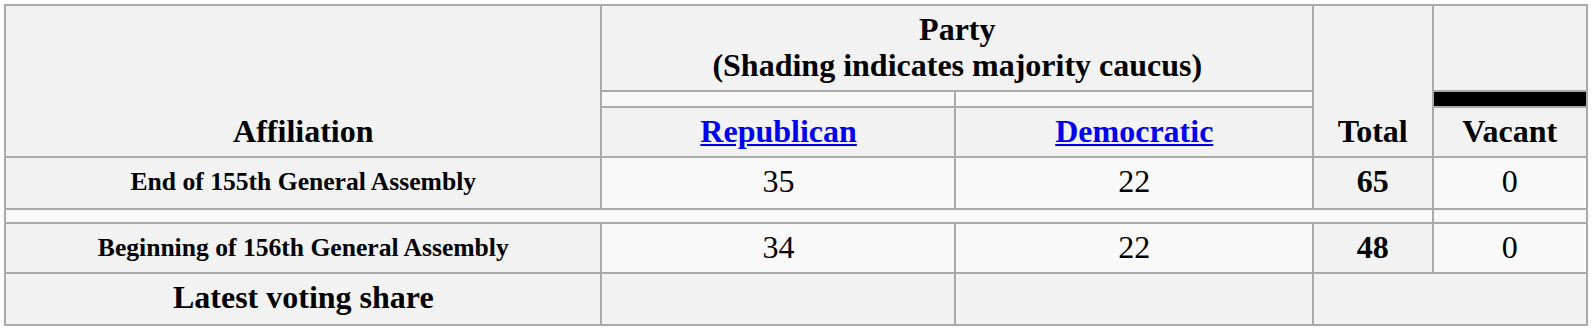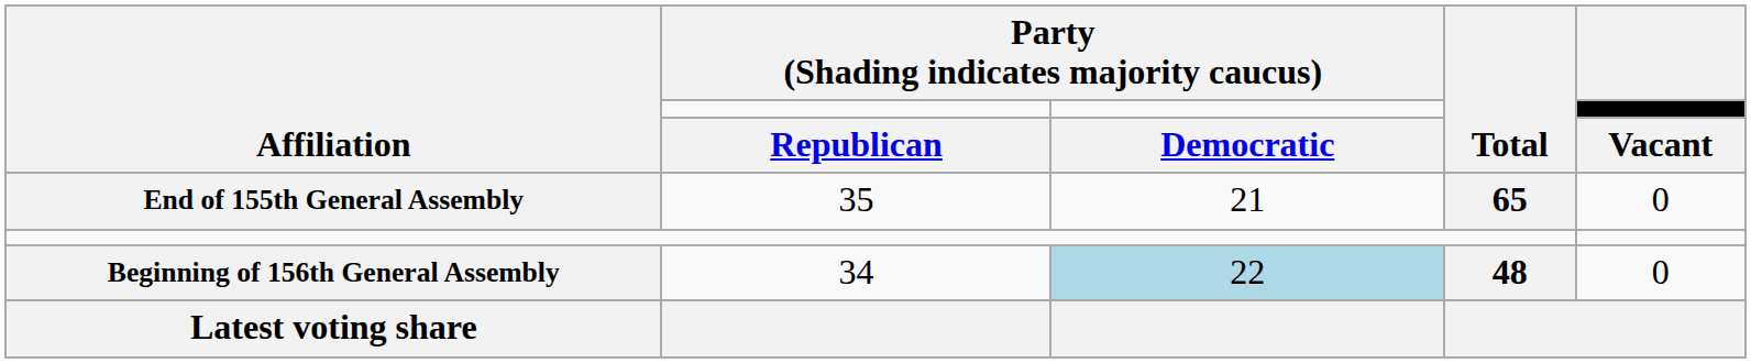End of 155th General Assembly | column 3: 22 -> 21
Beginning of 156th General Assembly | column 3: no background -> lightblue background
